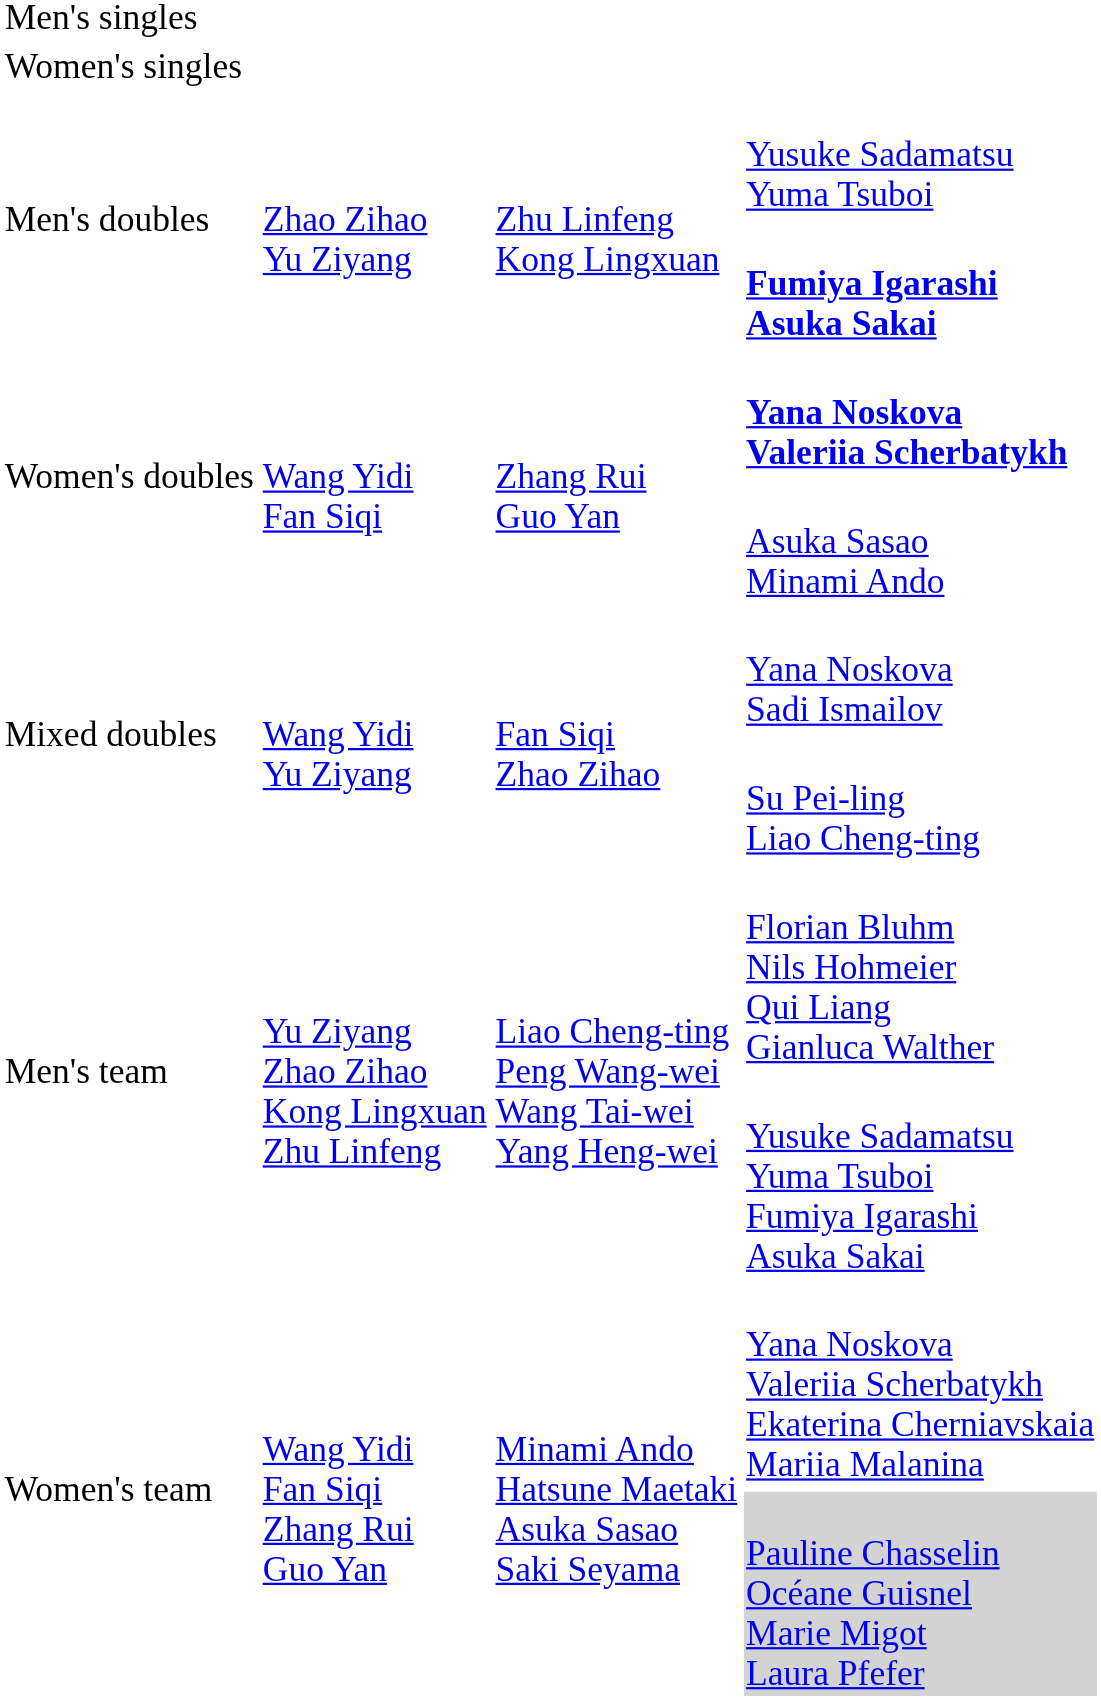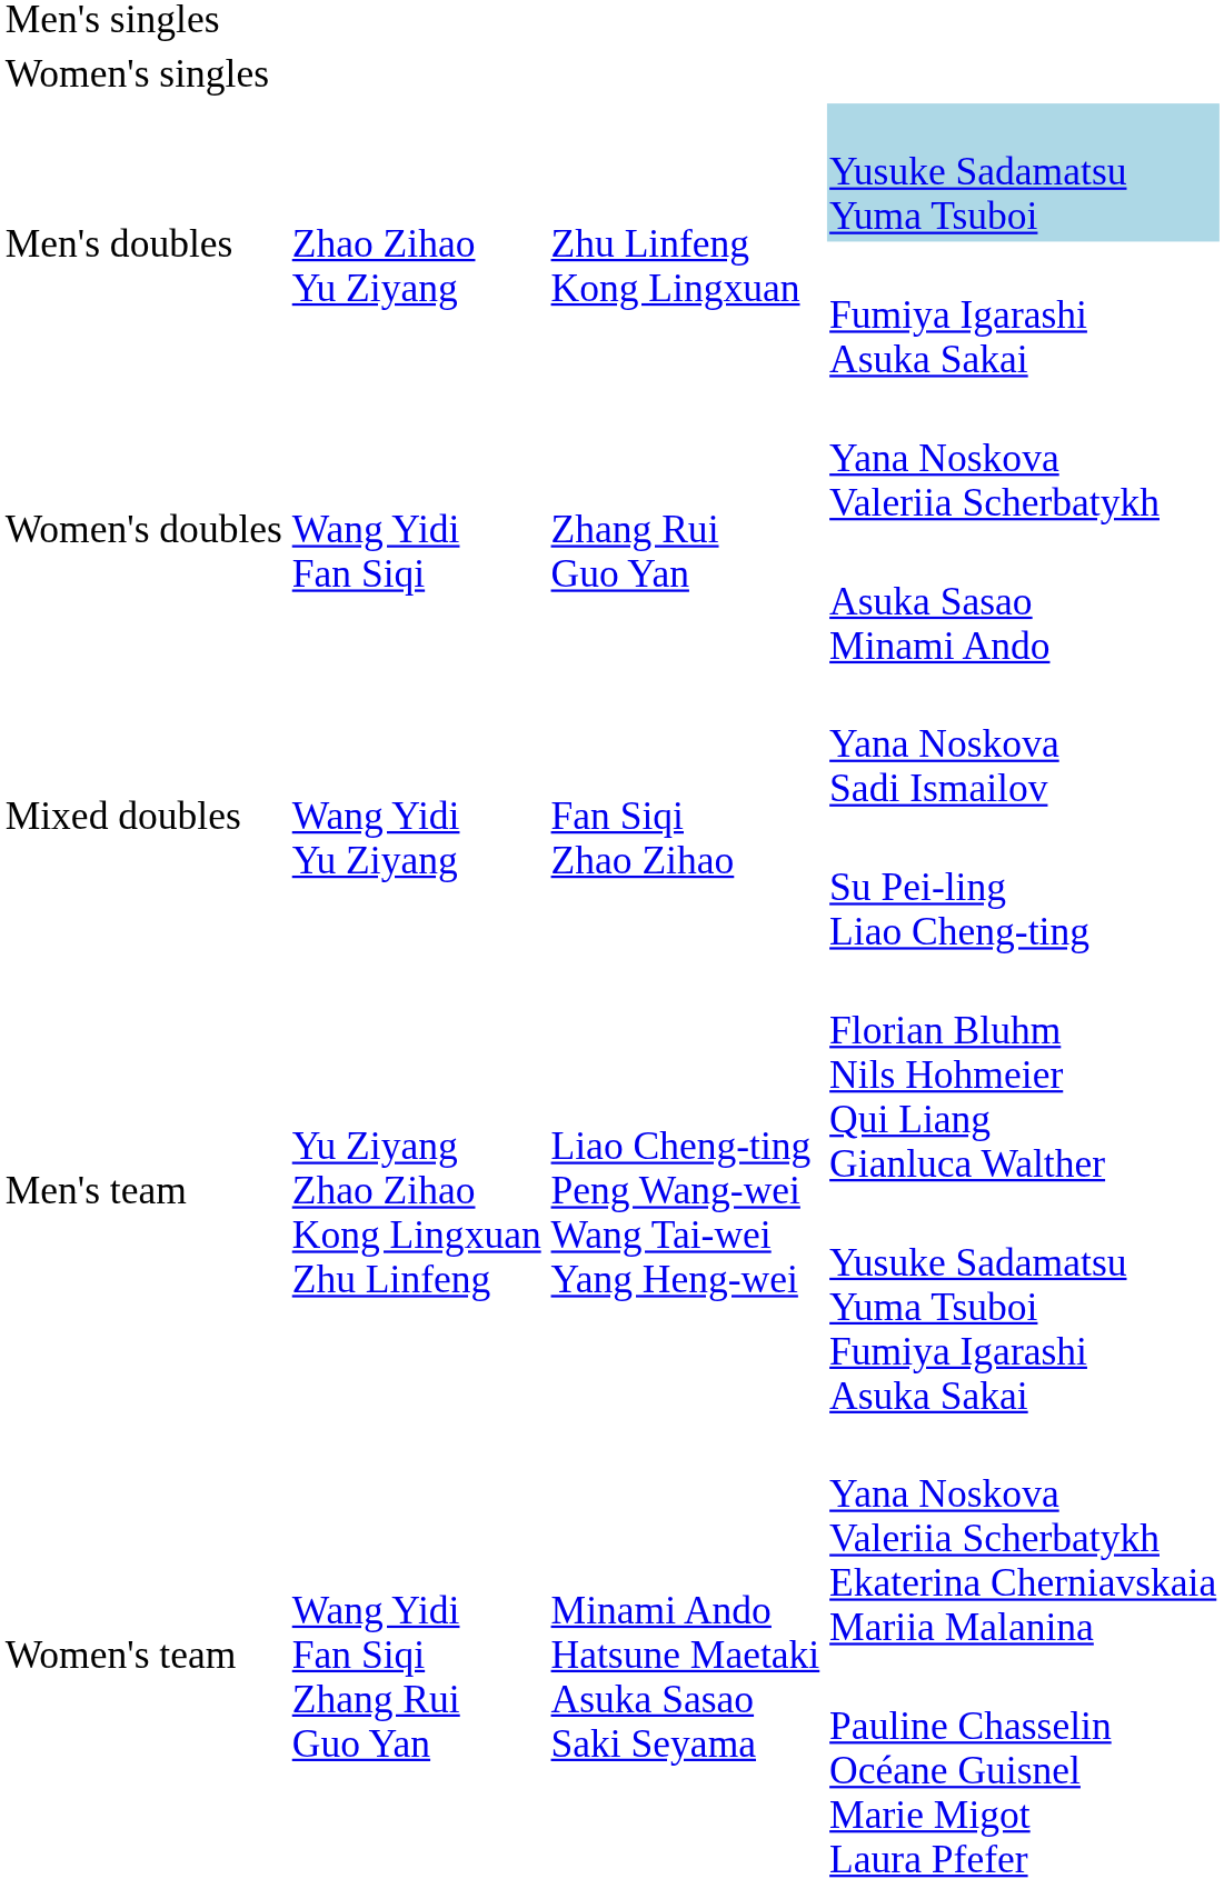Yusuke Sadamatsu Yuma Tsuboi | column 4: no background -> lightblue background
Fumiya Igarashi Asuka Sakai | column 4: bold -> normal
Yana Noskova Valeriia Scherbatykh | column 4: bold -> normal
Pauline Chasselin Océane Guisnel Marie Migot Laura Pfefer | column 4: lightgrey background -> no background
